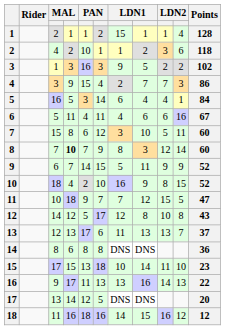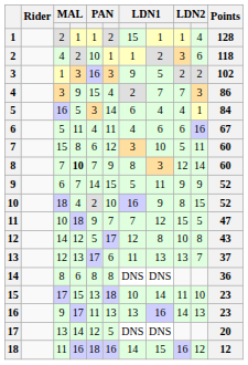row 18 | Points: 22 -> 23
